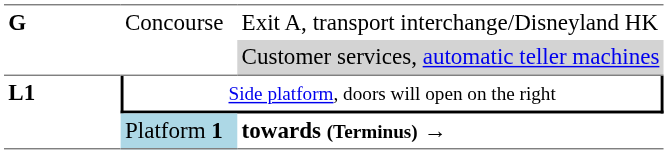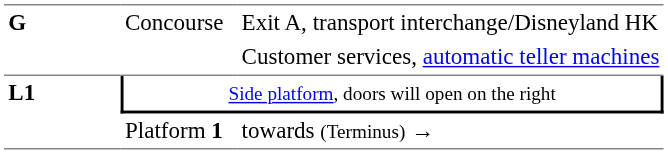Concourse / Customer services, automatic teller machines | column 3: lightgrey background -> no background
Platform 1 | column 2: lightblue background -> no background
Platform 1 | column 3: bold -> normal
